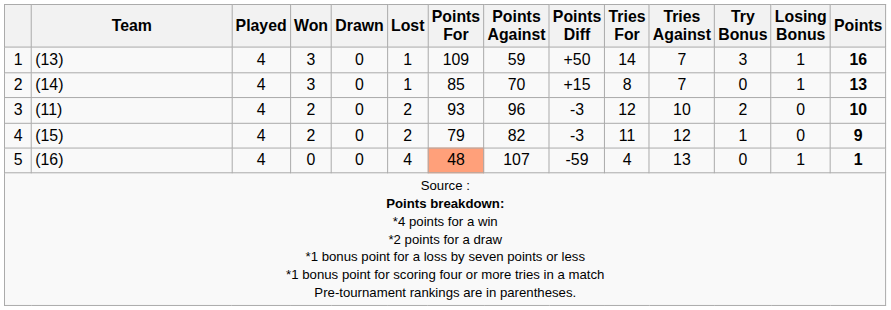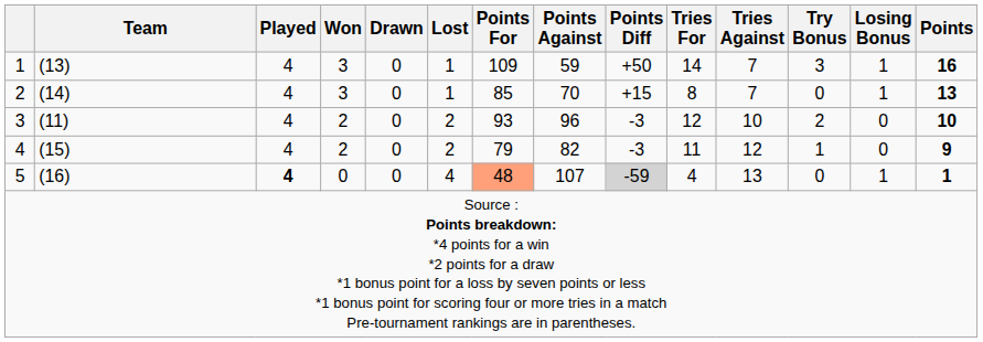5 | Played: normal -> bold
5 | Points Diff: no background -> lightgrey background
